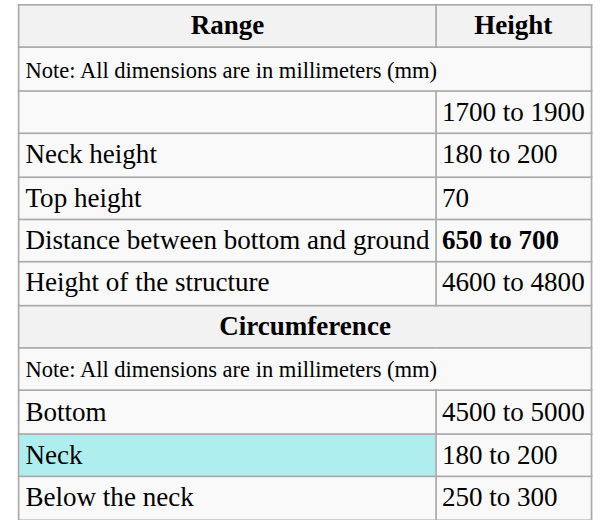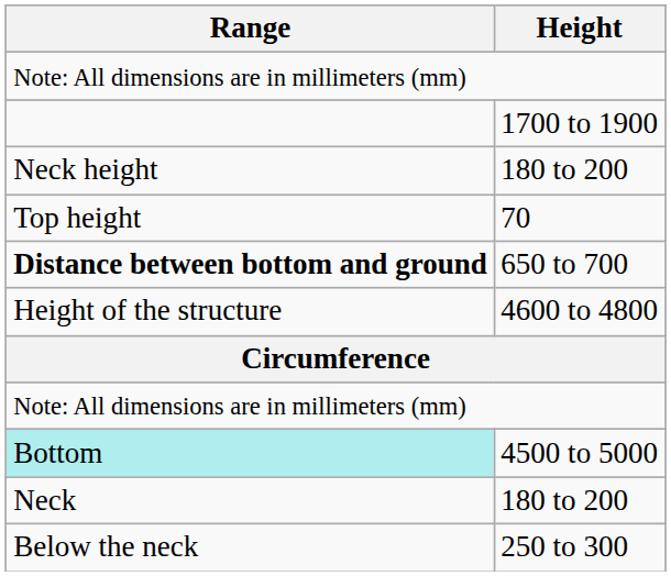Distance between bottom and ground | Range: normal -> bold
Distance between bottom and ground | Height: bold -> normal
Bottom | Range: no background -> paleturquoise background
Neck | Range: paleturquoise background -> no background
